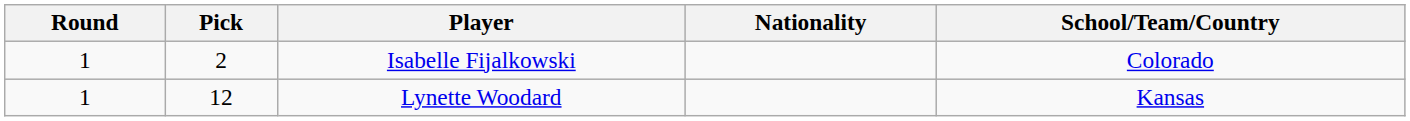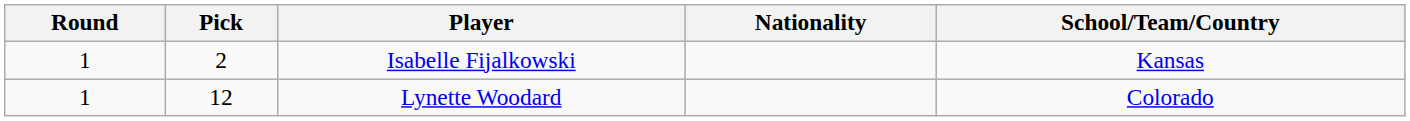Isabelle Fijalkowski | School/Team/Country: Colorado -> Kansas
Lynette Woodard | School/Team/Country: Kansas -> Colorado
